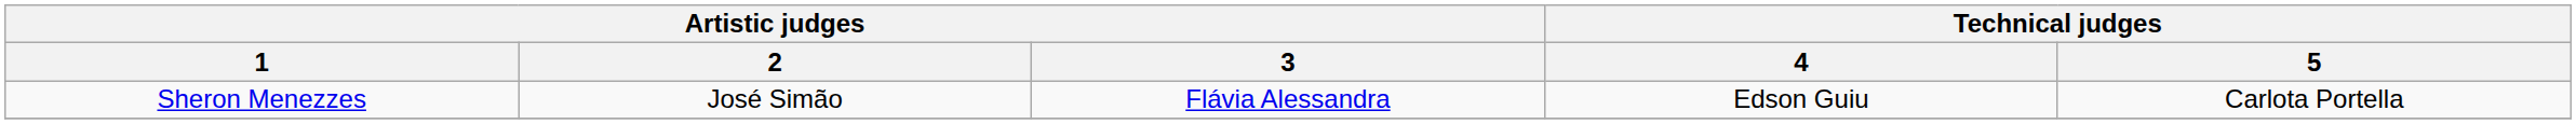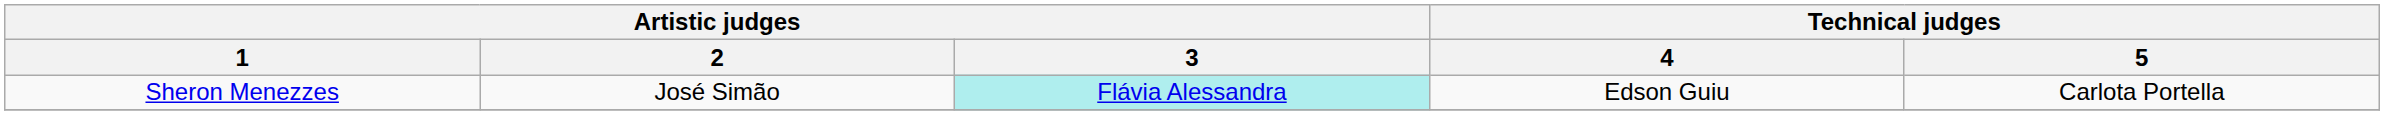Sheron Menezzes | Artistic judges / 3: no background -> paleturquoise background
